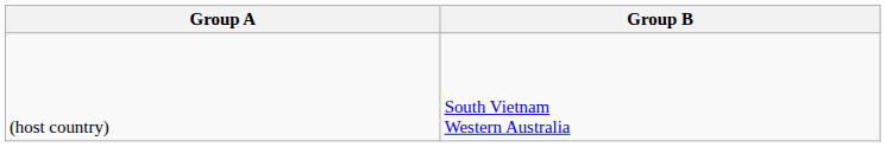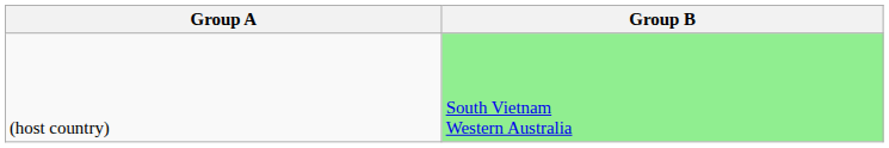(host country) | Group B: no background -> lightgreen background
